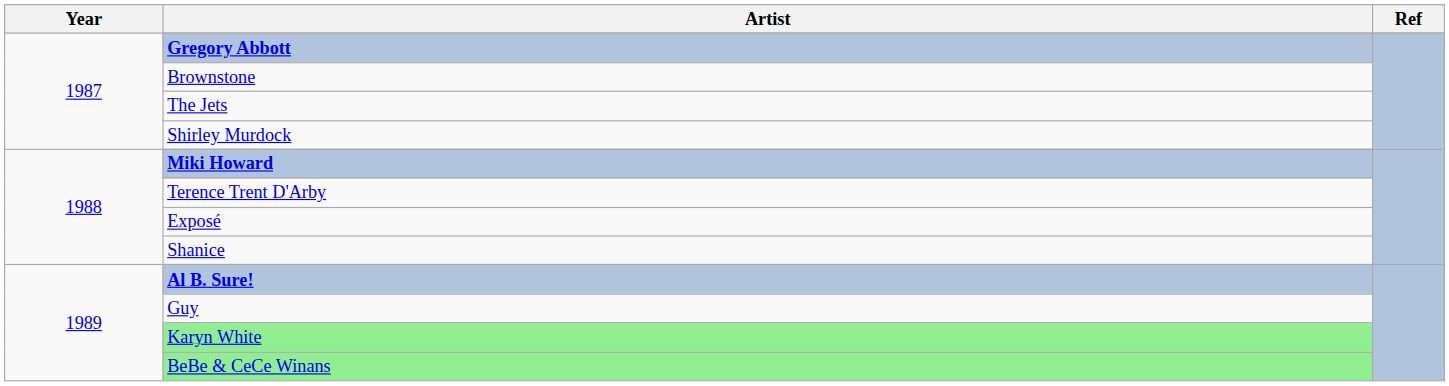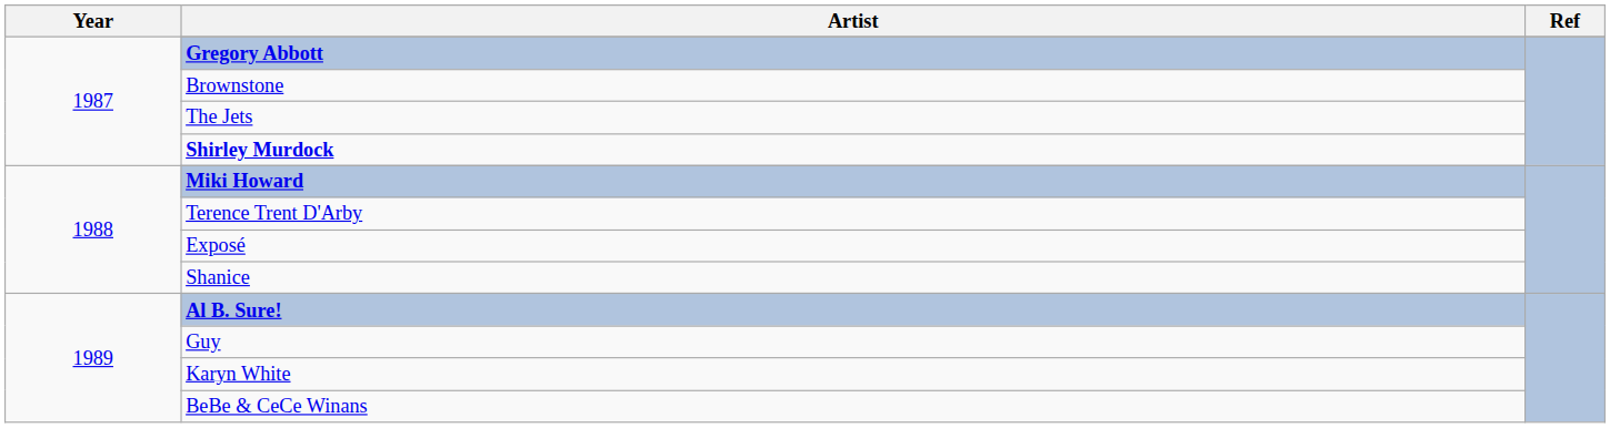Shirley Murdock | Artist: normal -> bold
Karyn White | Artist: lightgreen background -> no background
BeBe & CeCe Winans | Artist: lightgreen background -> no background
